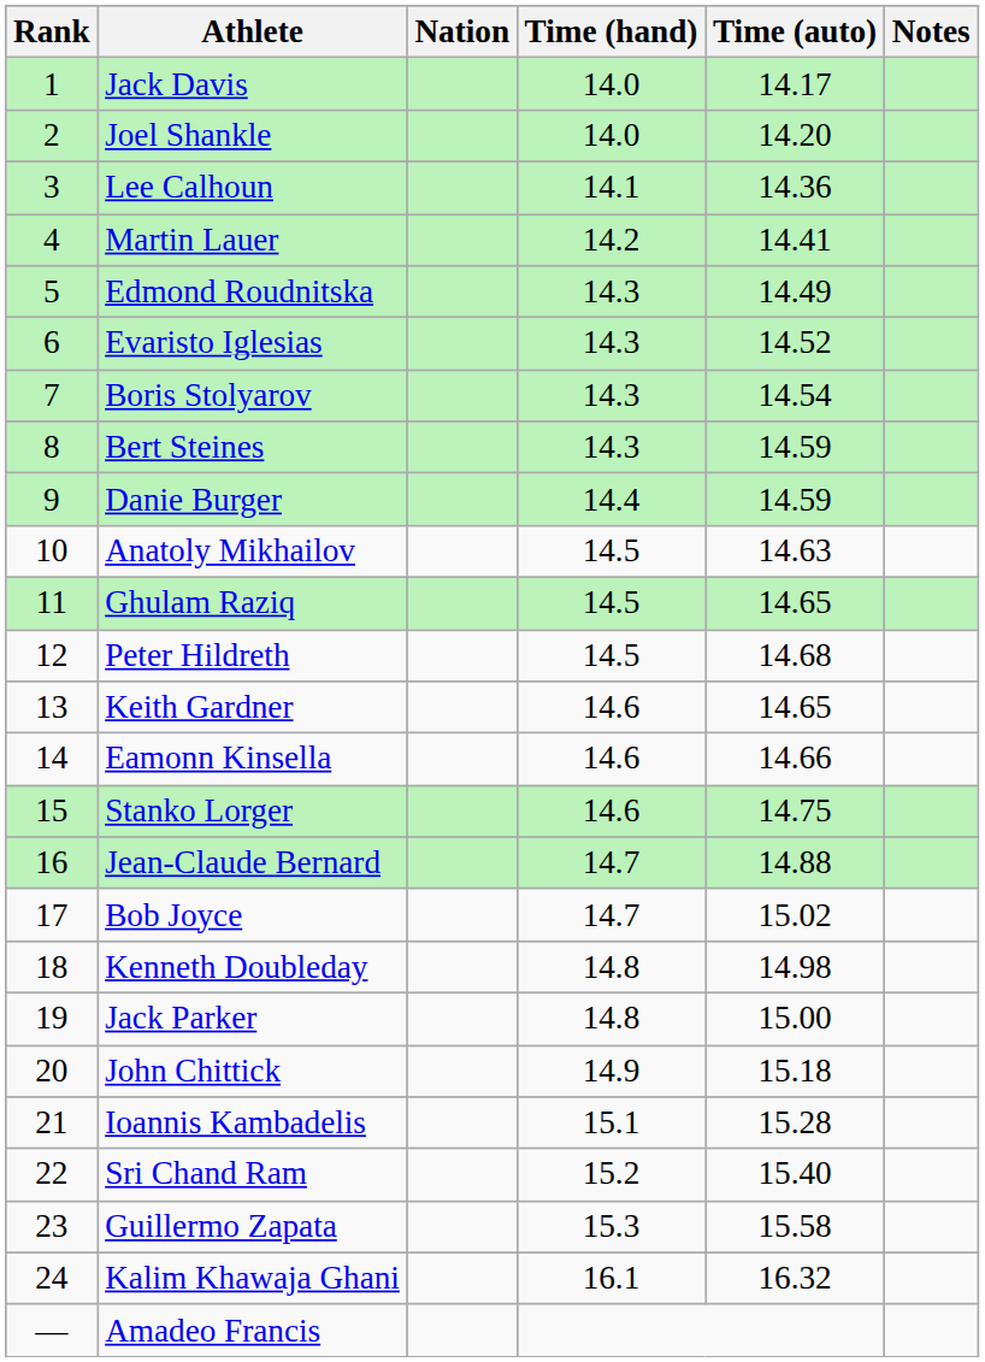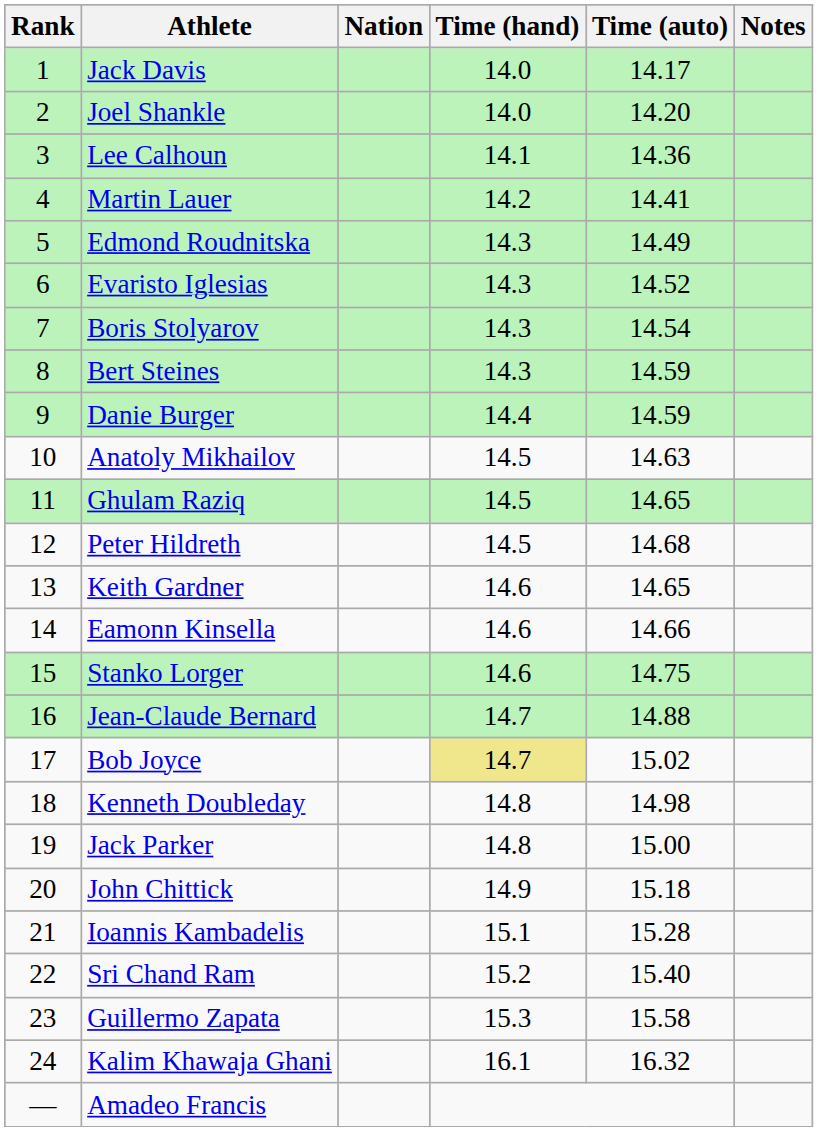Bob Joyce | Time (hand): no background -> khaki background
